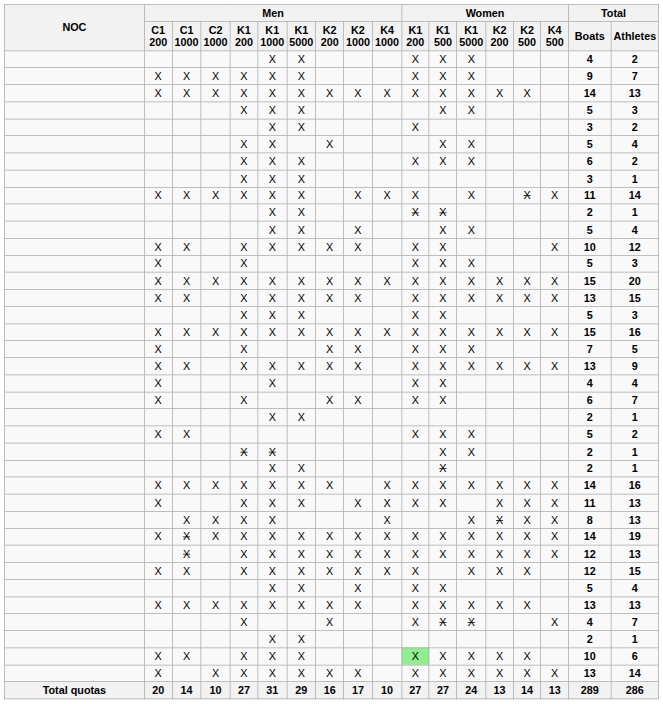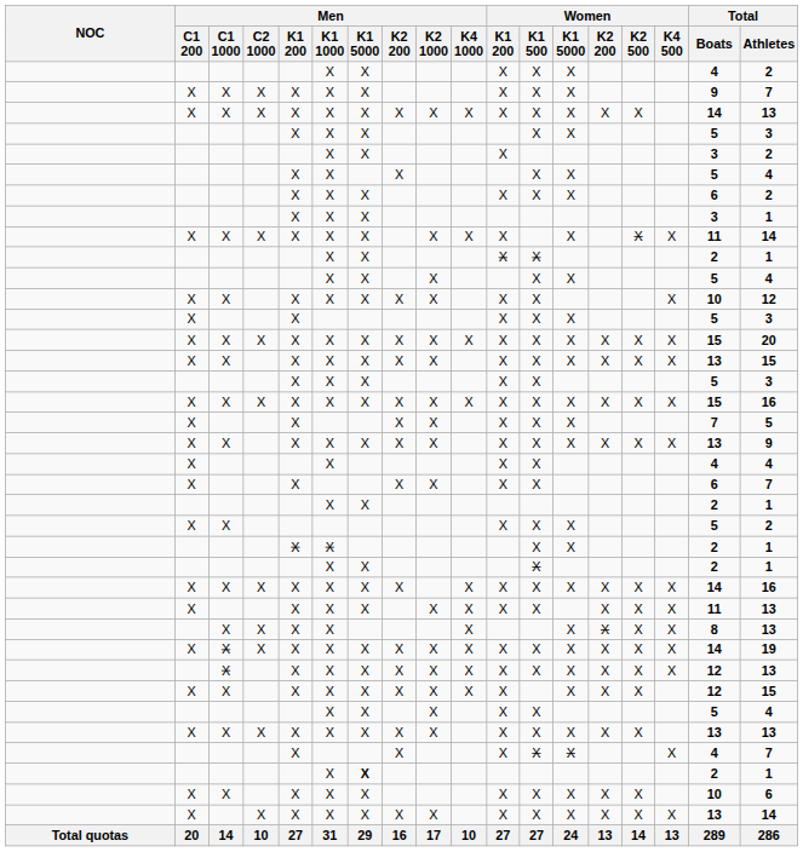row 37 | Men / K1 5000: normal -> bold
row 38 | Women / K1 200: lightgreen background -> no background
